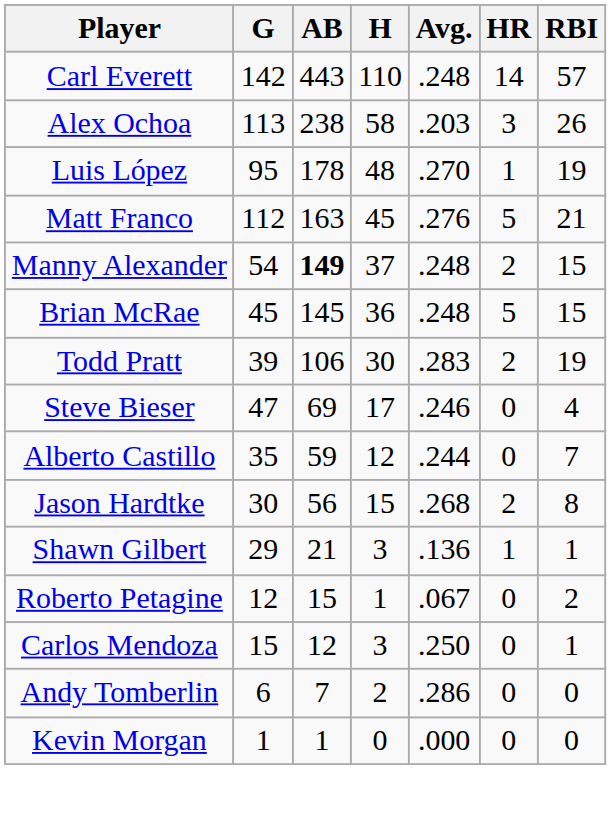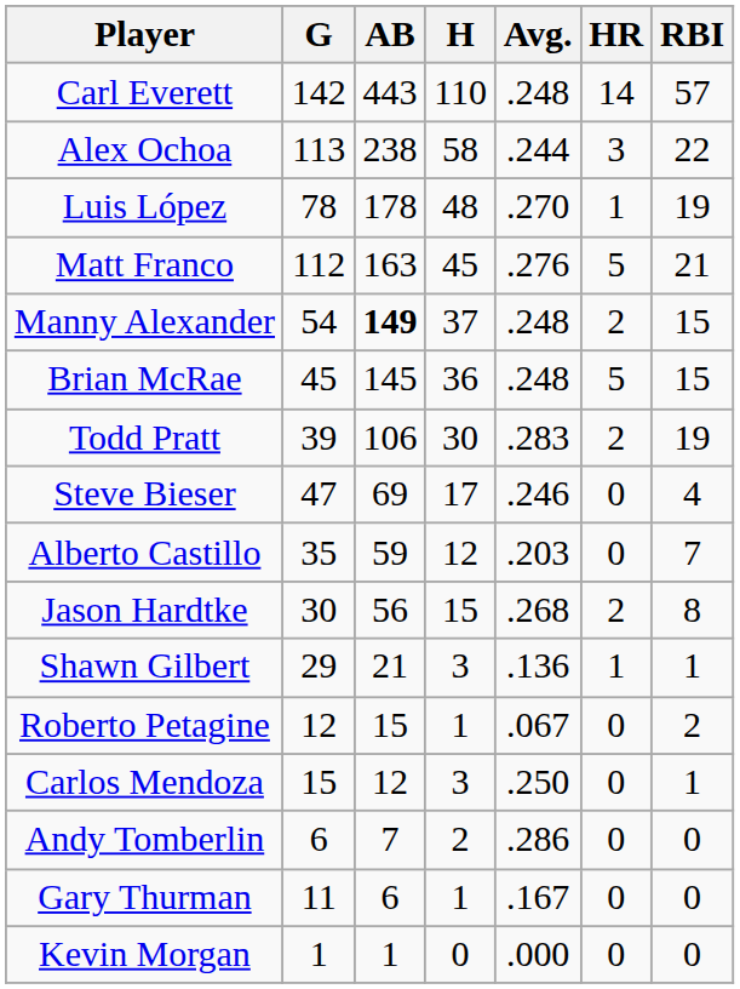Alex Ochoa | Avg.: .203 -> .244
Alex Ochoa | RBI: 26 -> 22
Luis López | G: 95 -> 78
Alberto Castillo | Avg.: .244 -> .203
+ row: Gary Thurman | 11 | 6 | 1 | .167 | 0 | 0
